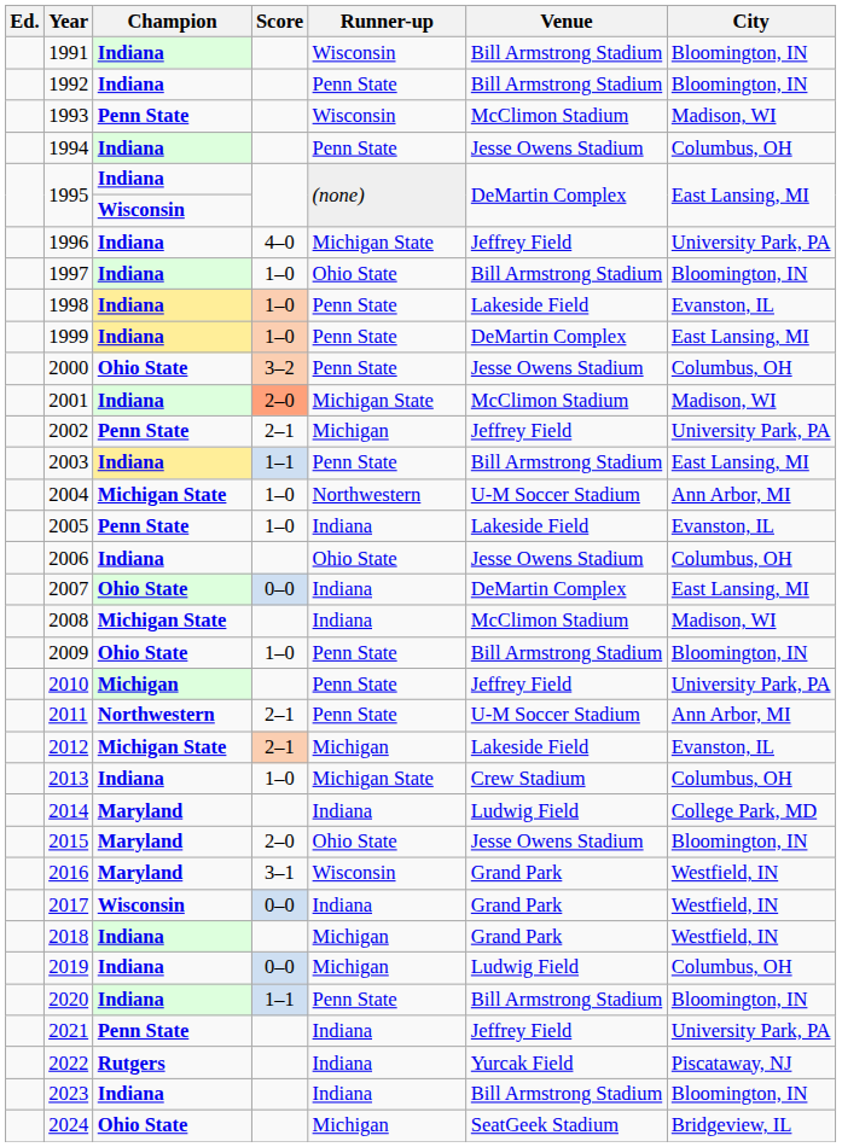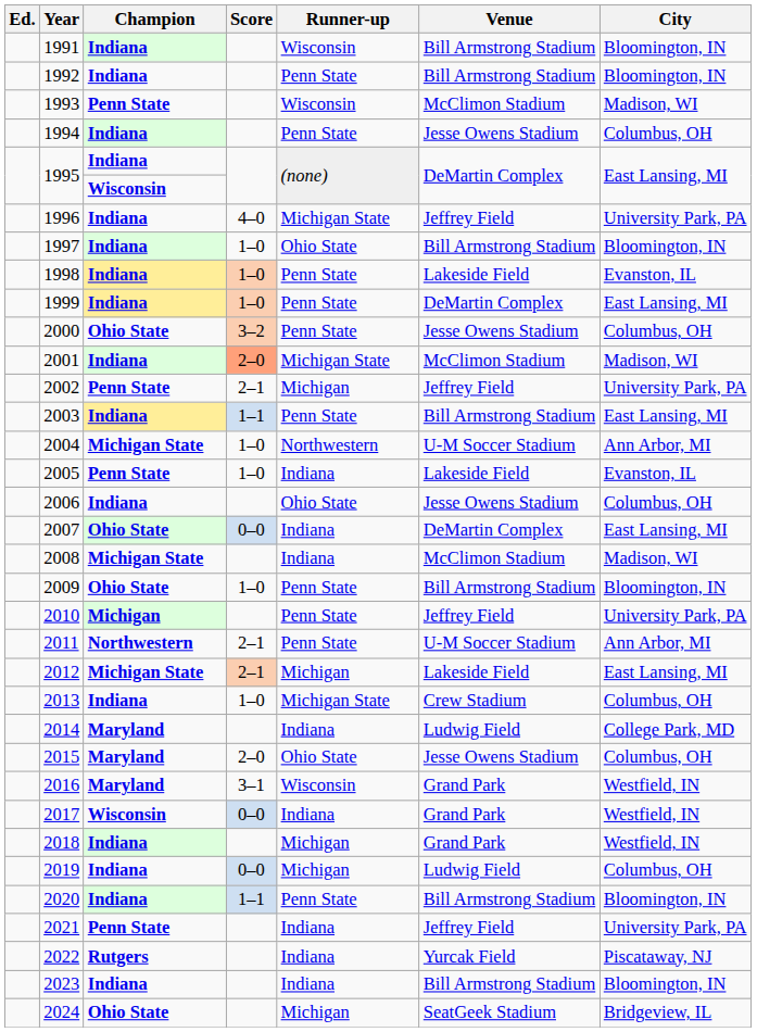2012 | City: Evanston, IL -> East Lansing, MI
2015 | City: Bloomington, IN -> Columbus, OH
